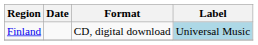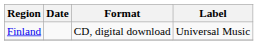Finland | Label: lightblue background -> no background
